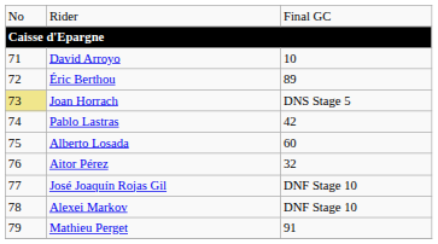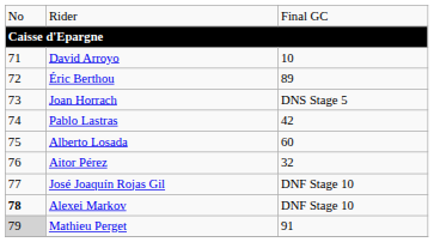Joan Horrach | column 1: khaki background -> no background
Alexei Markov | column 1: normal -> bold
Mathieu Perget | column 1: no background -> lightgrey background
